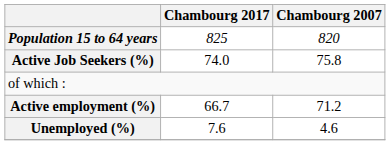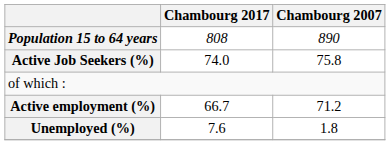Population 15 to 64 years | Chambourg 2017: 825 -> 808
Population 15 to 64 years | Chambourg 2007: 820 -> 890
Unemployed (%) | Chambourg 2007: 4.6 -> 1.8
